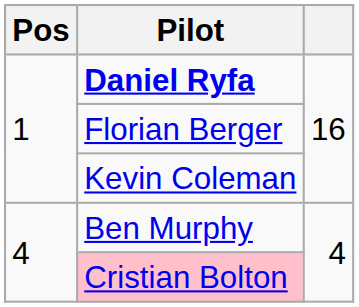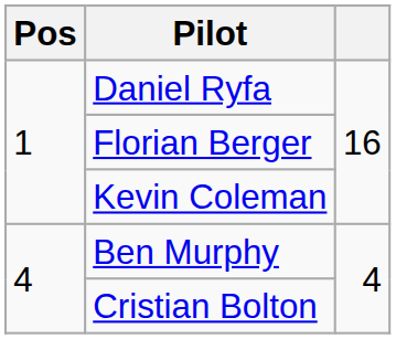Daniel Ryfa | Pilot: bold -> normal
Cristian Bolton | Pilot: pink background -> no background
